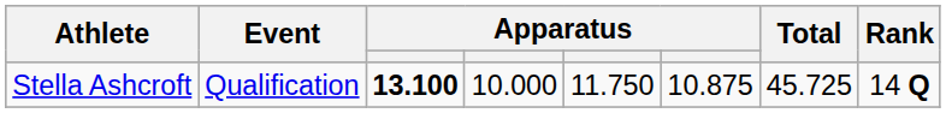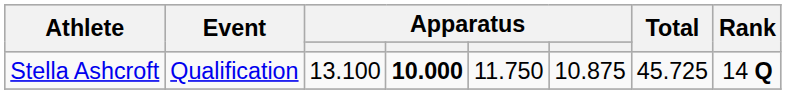Stella Ashcroft | column 3: bold -> normal
Stella Ashcroft | column 4: normal -> bold
